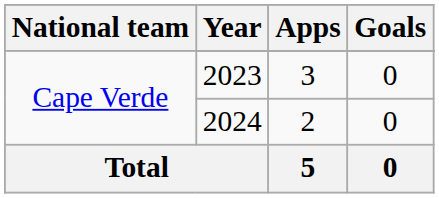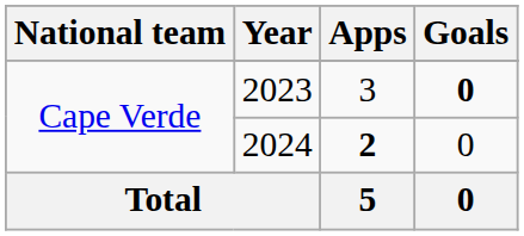2023 | Goals: normal -> bold
2024 | Apps: normal -> bold
